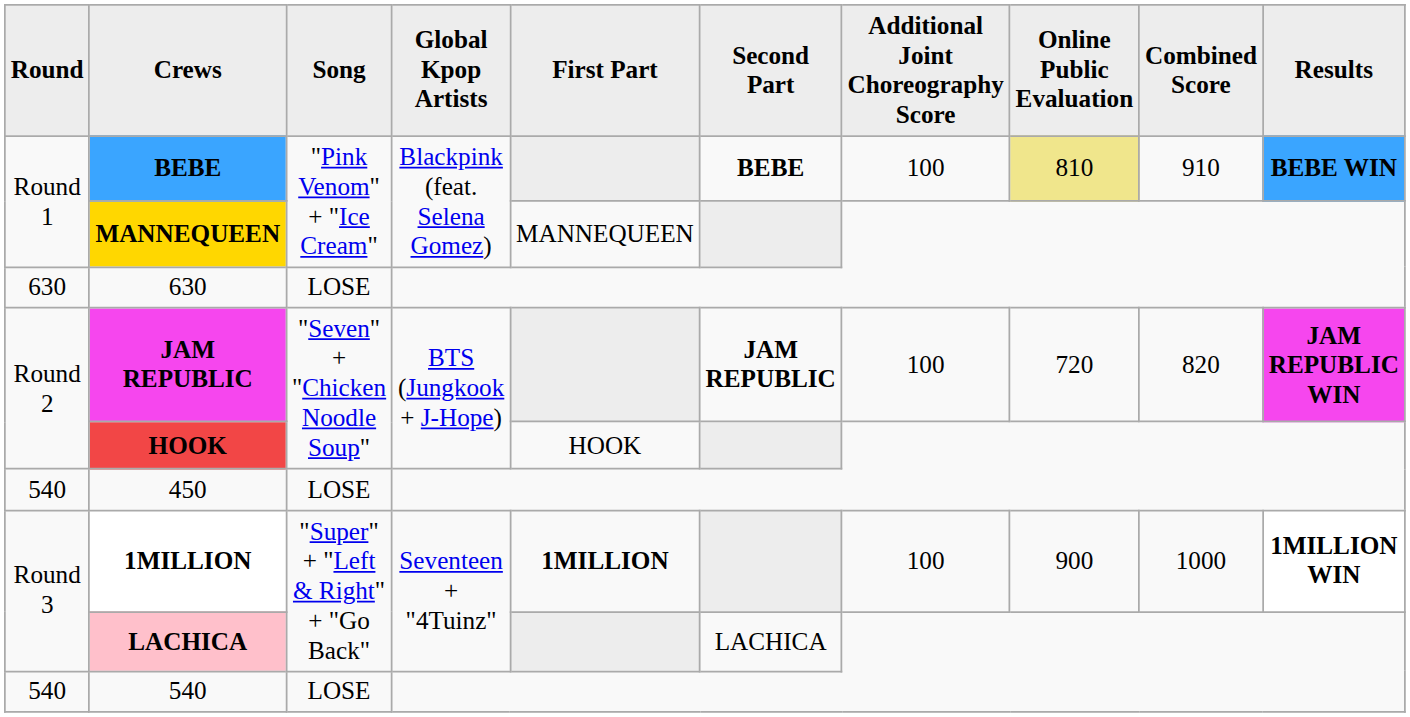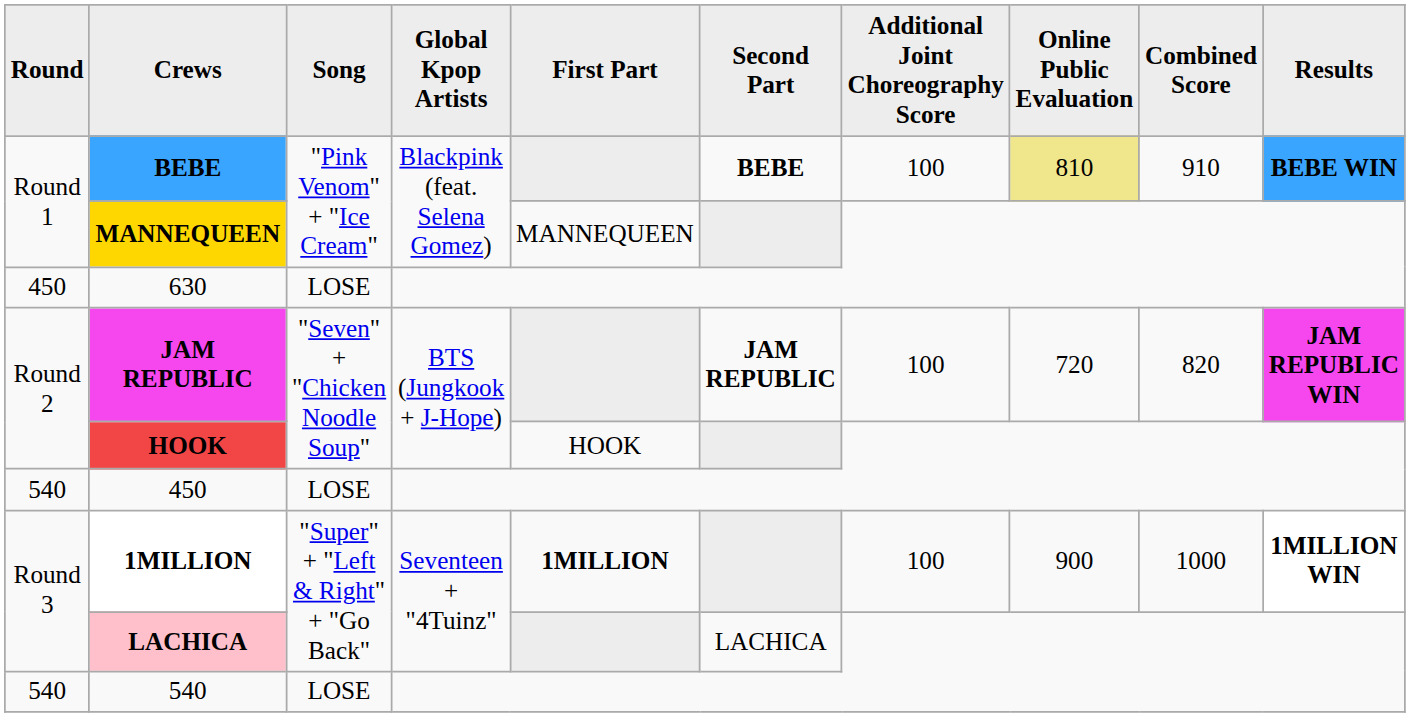row 4 | Round: 630 -> 450
